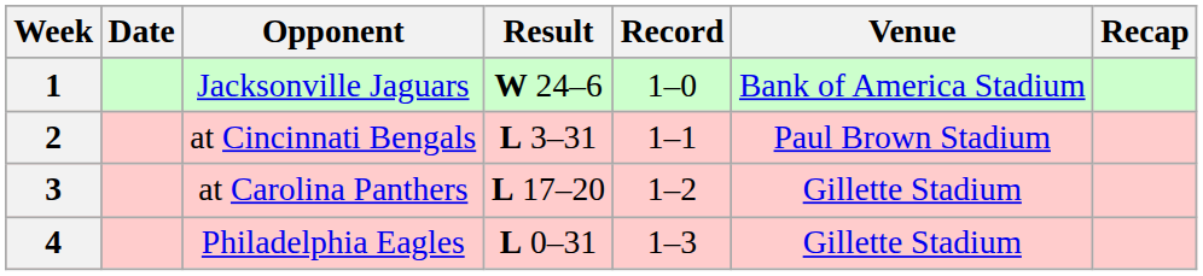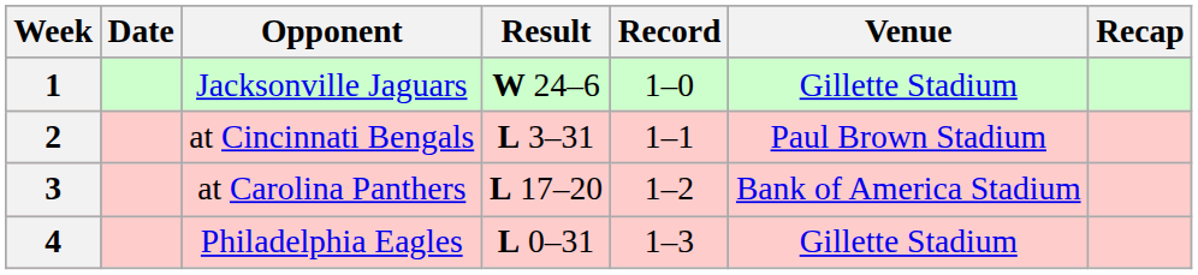1 | Venue: Bank of America Stadium -> Gillette Stadium
3 | Venue: Gillette Stadium -> Bank of America Stadium
